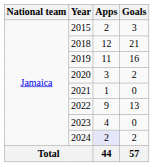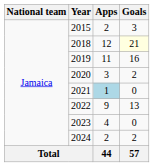2018 | Goals: no background -> lightyellow background
2021 | Apps: no background -> lightblue background
2024 | Apps: lavender background -> no background
